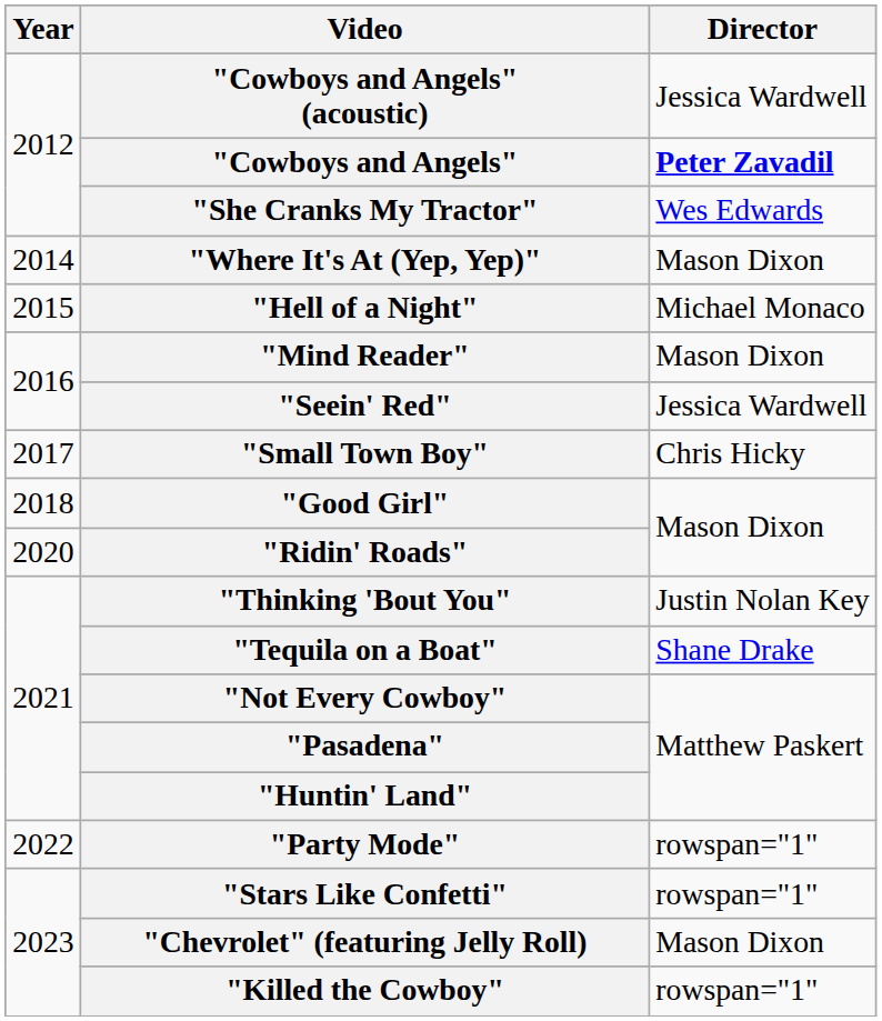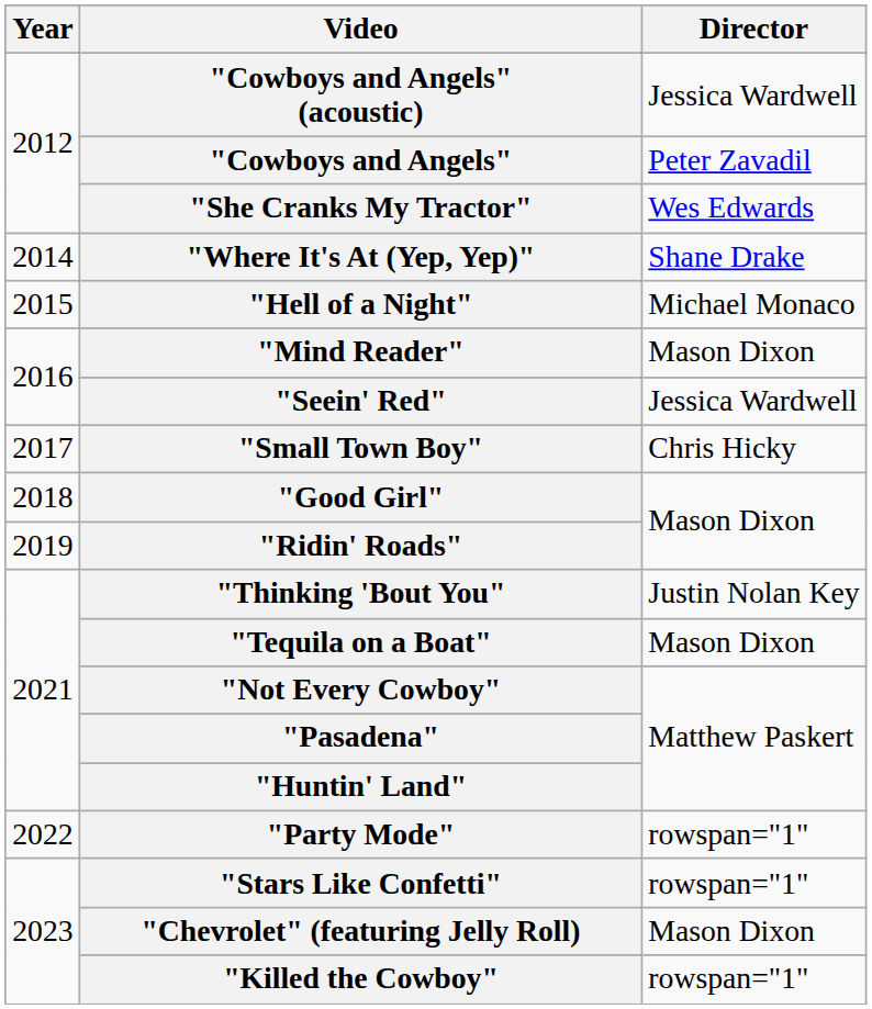"Cowboys and Angels" | Director: bold -> normal
"Where It's At (Yep, Yep)" | Director: Mason Dixon -> Shane Drake
"Ridin' Roads" | Year: 2020 -> 2019
"Tequila on a Boat" | Director: Shane Drake -> Mason Dixon
